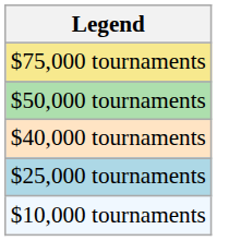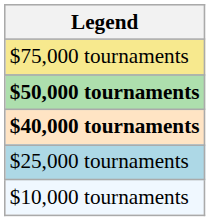row 3 | column 1: normal -> bold
row 4 | column 1: normal -> bold
